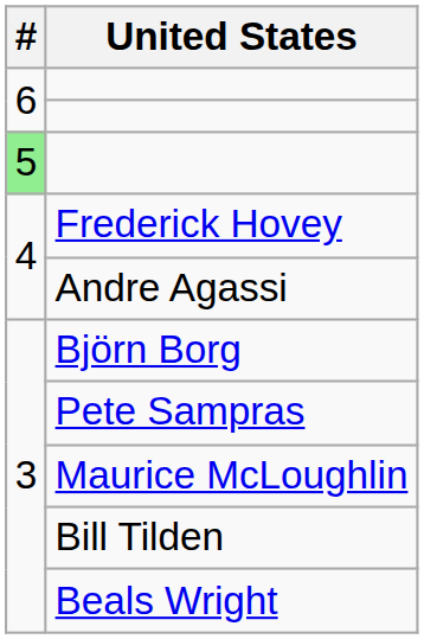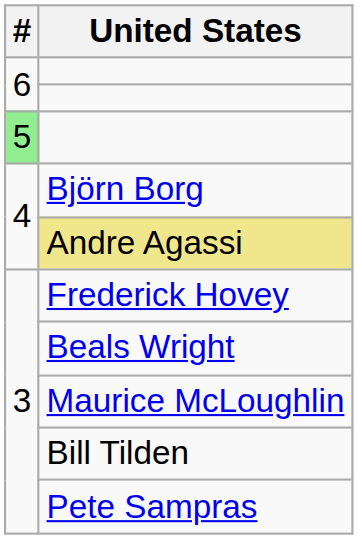row 5 | United States: Frederick Hovey -> Björn Borg
row 6 | United States: no background -> khaki background
row 7 | United States: Björn Borg -> Frederick Hovey
row 8 | United States: Pete Sampras -> Beals Wright
row 11 | United States: Beals Wright -> Pete Sampras
